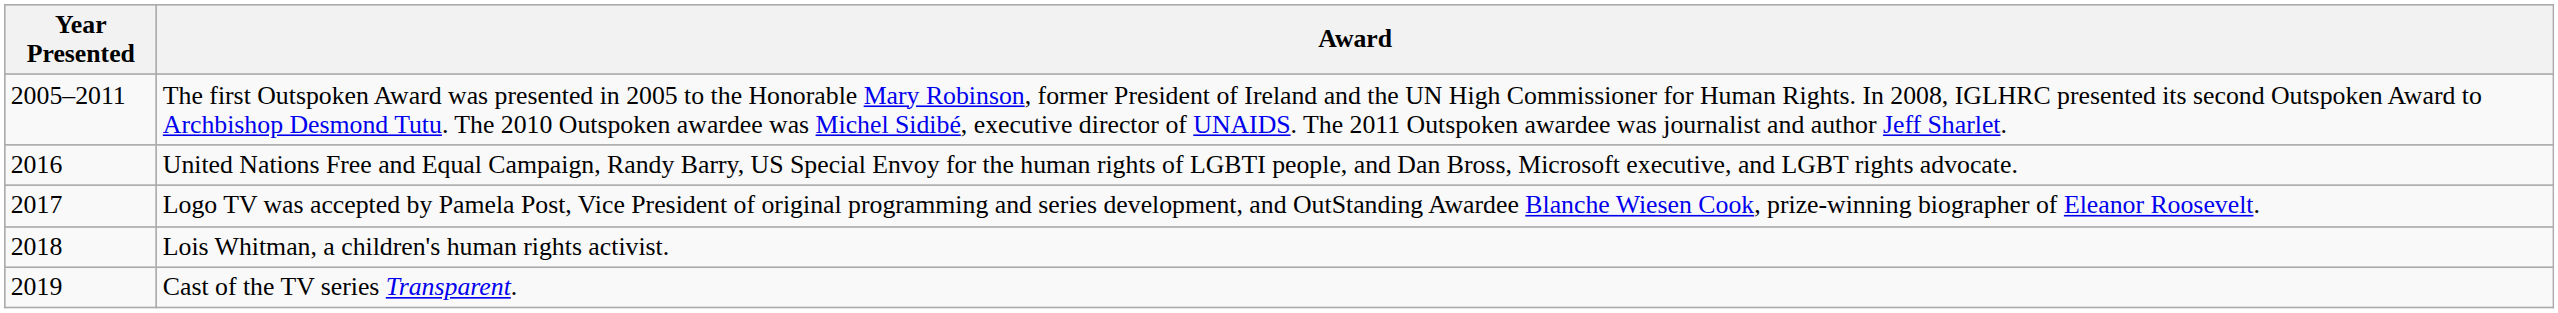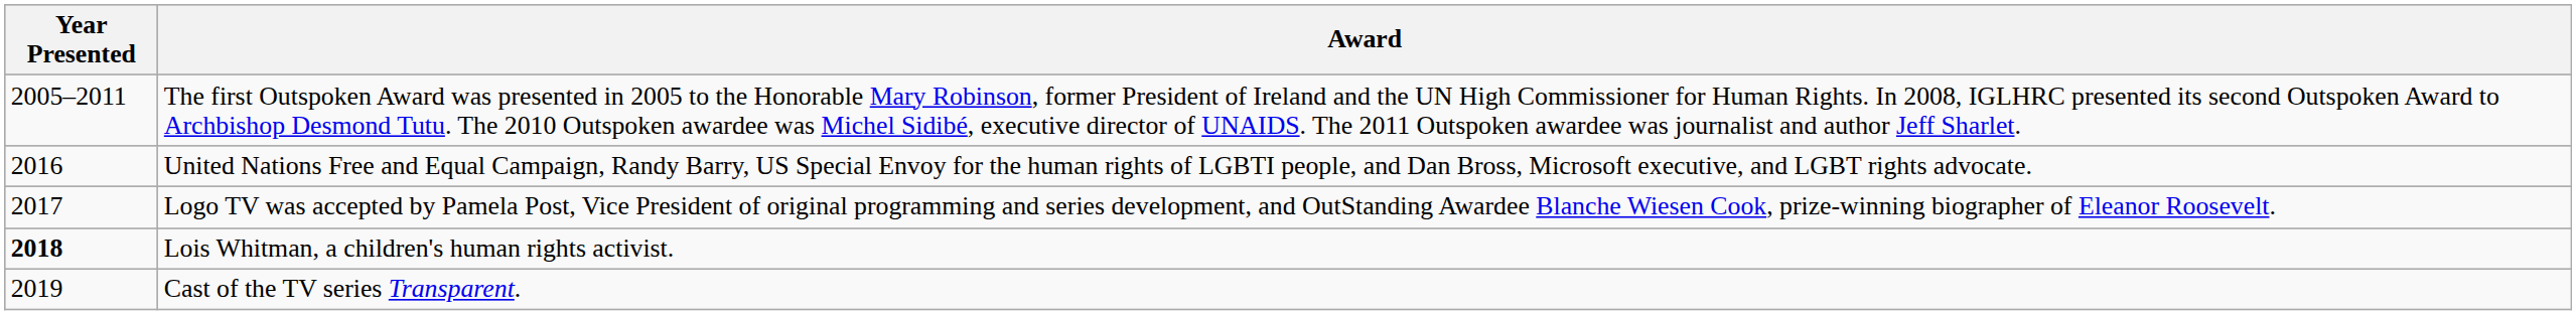Lois Whitman, a children's human rights activist. | Year Presented: normal -> bold
